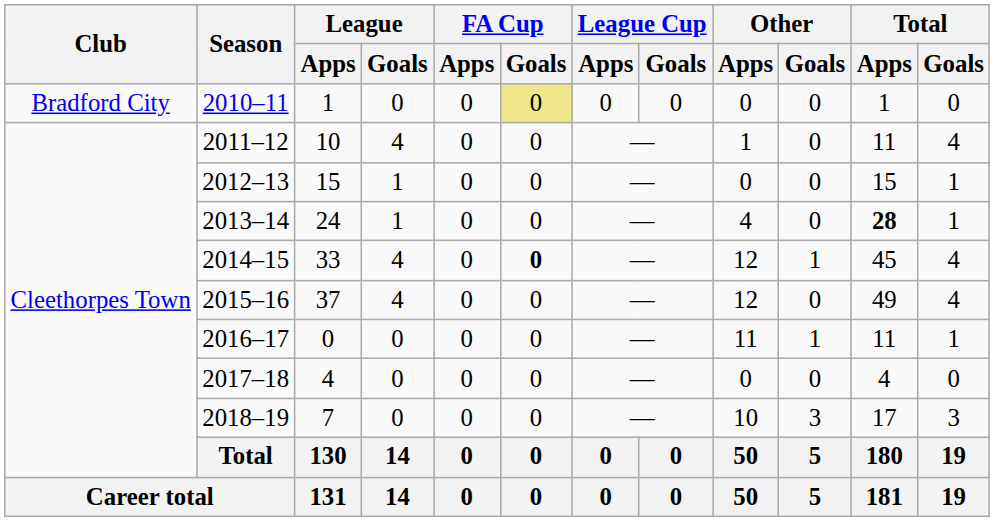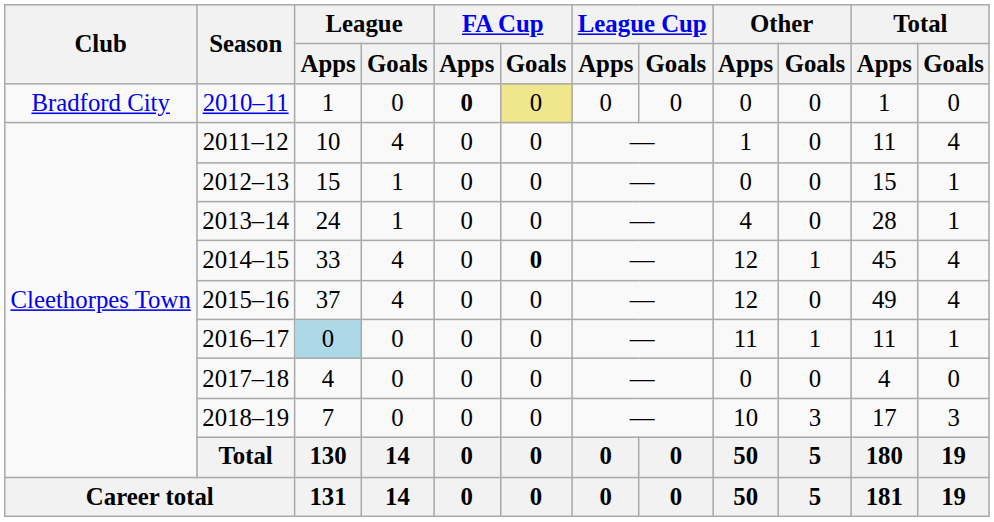2010–11 | FA Cup / Apps: normal -> bold
2013–14 | Total / Apps: bold -> normal
2016–17 | League / Apps: no background -> lightblue background
